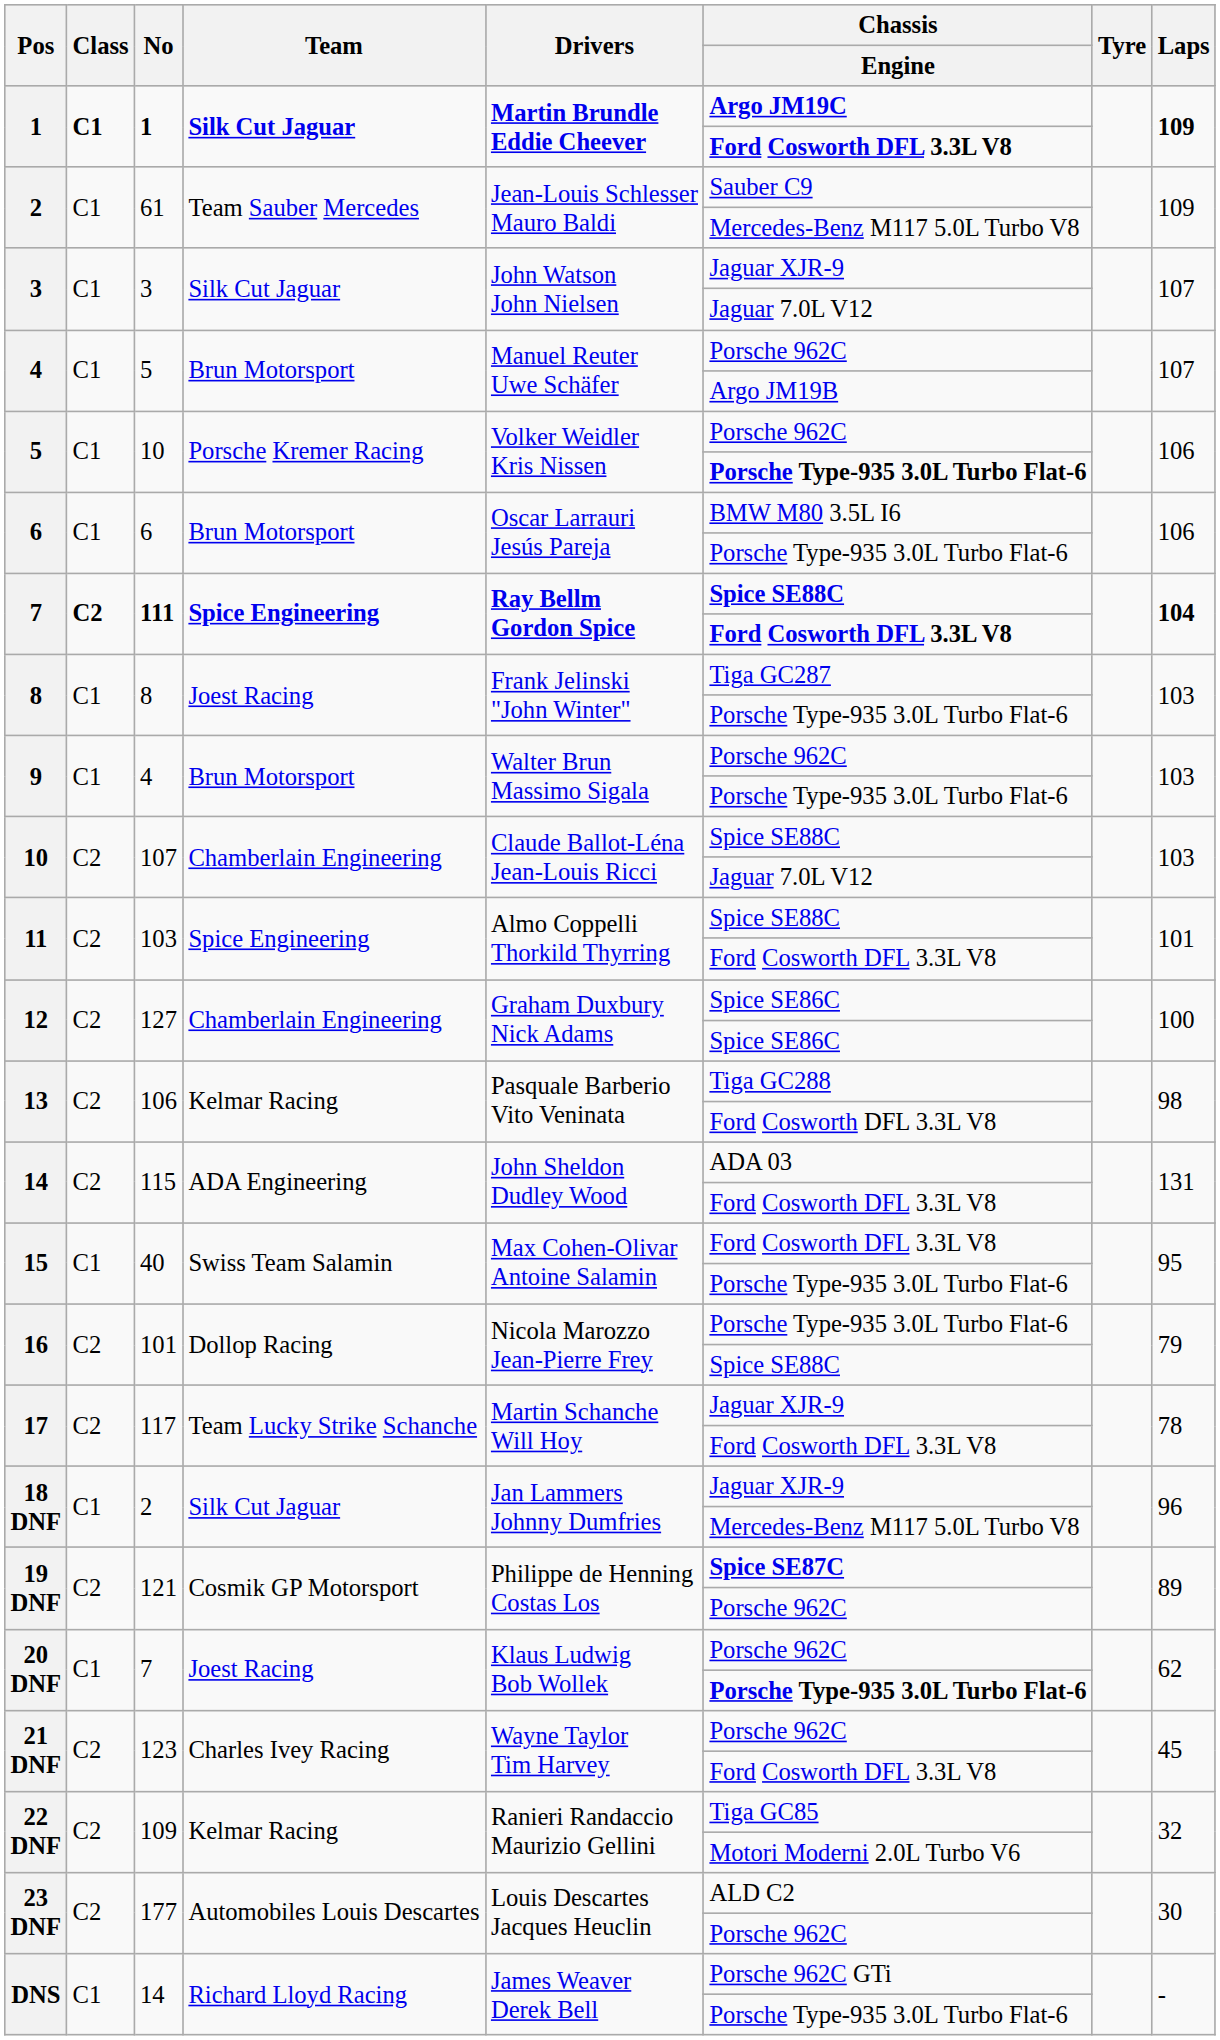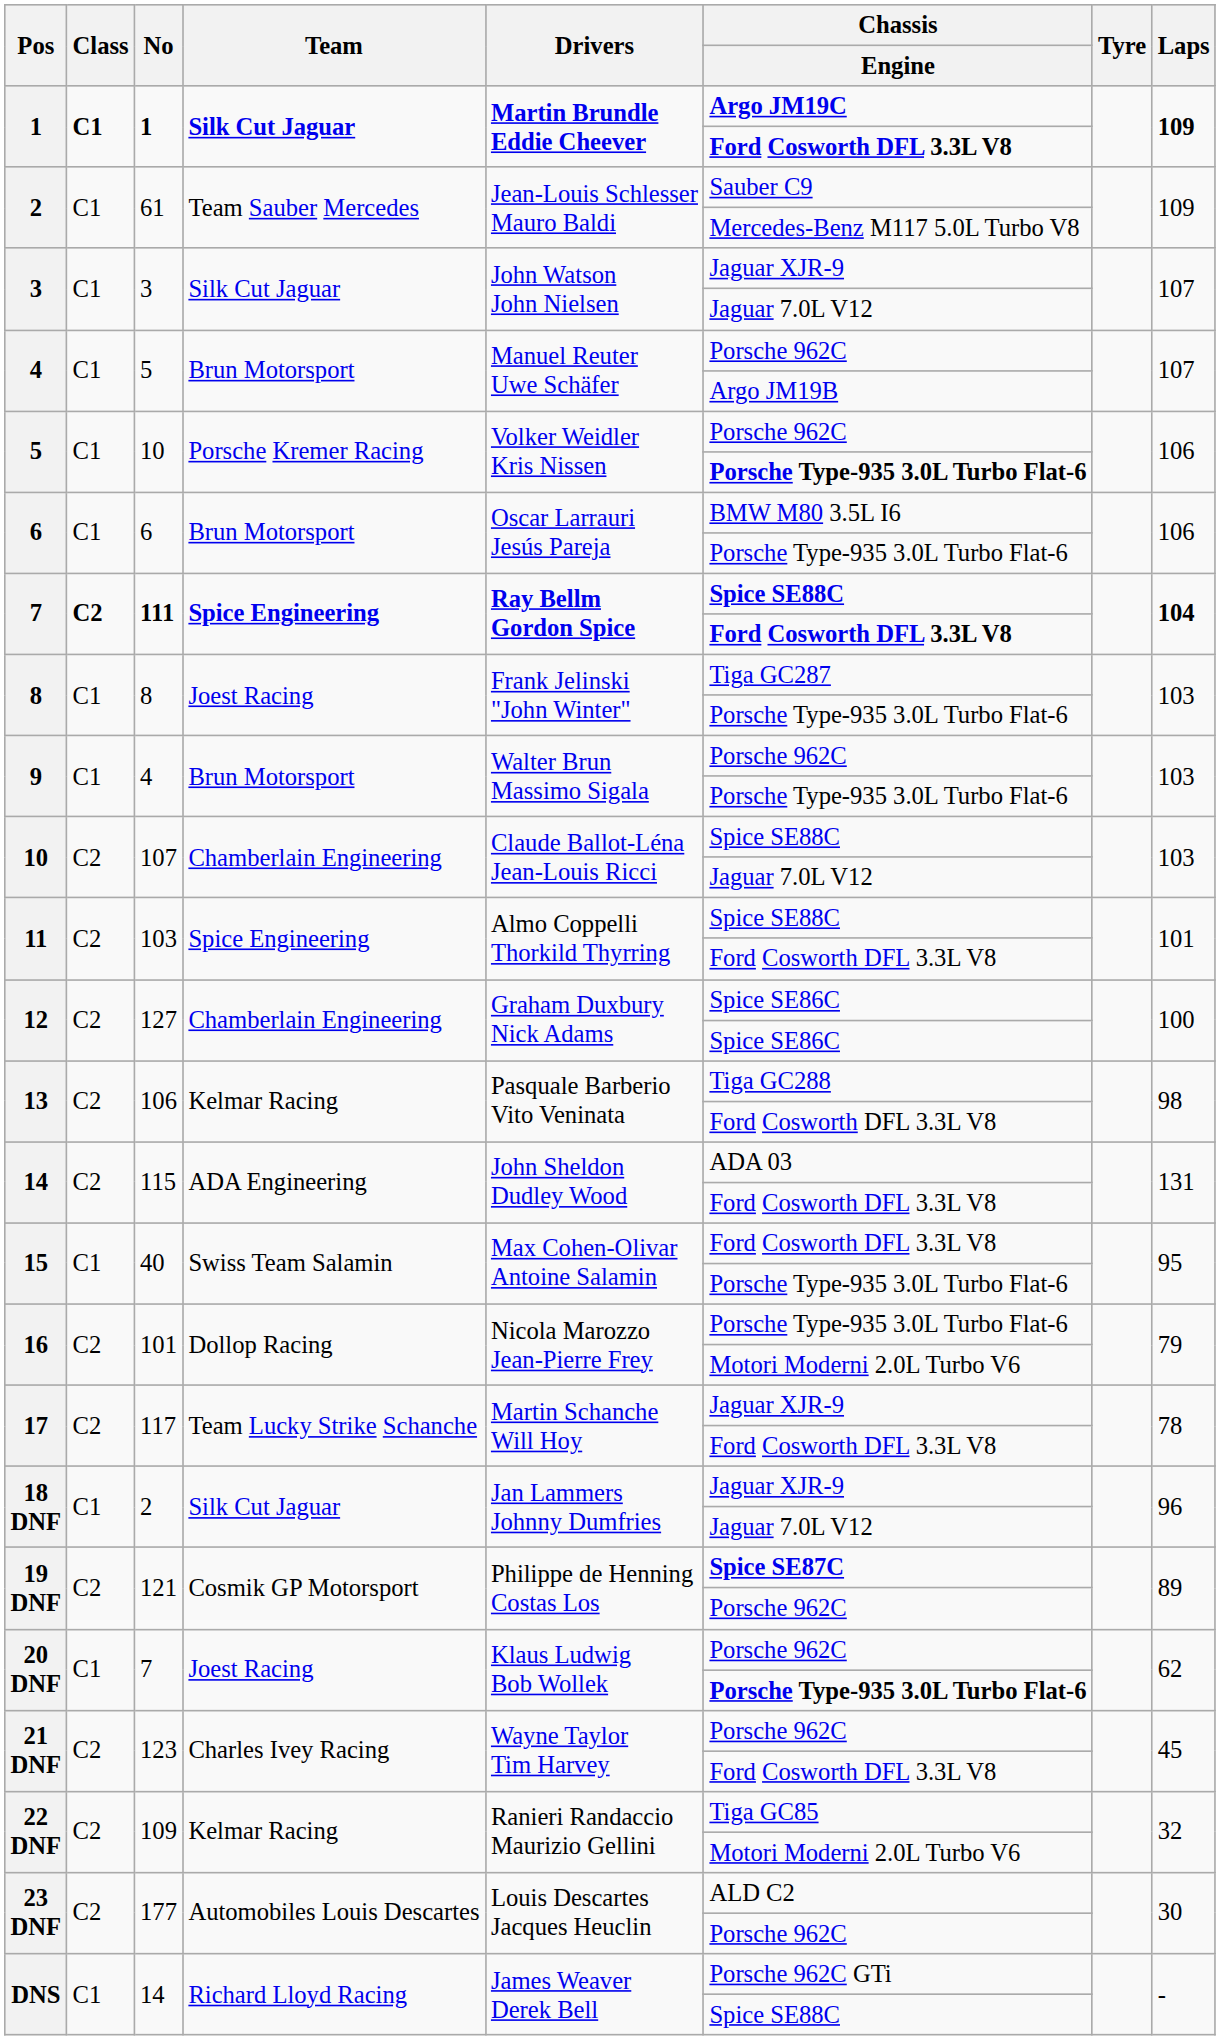row 34 | Chassis / Engine: Spice SE88C -> Motori Moderni 2.0L Turbo V6
row 38 | Chassis / Engine: Mercedes-Benz M117 5.0L Turbo V8 -> Jaguar 7.0L V12
row 50 | Chassis / Engine: Porsche Type-935 3.0L Turbo Flat-6 -> Spice SE88C
